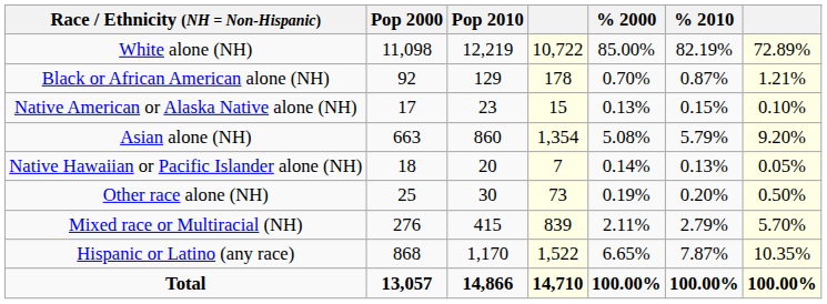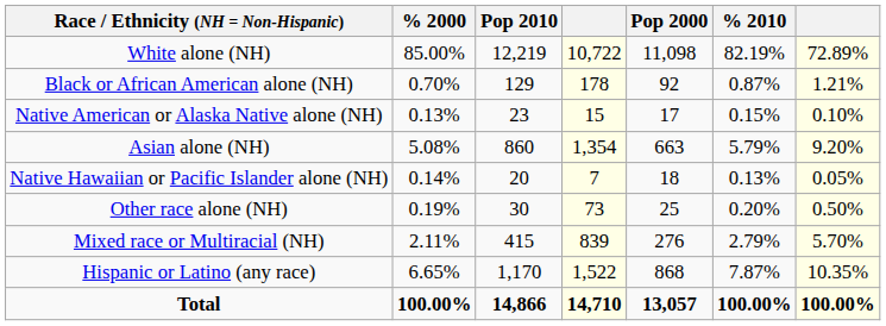columns swapped: Pop 2000 <-> % 2000
